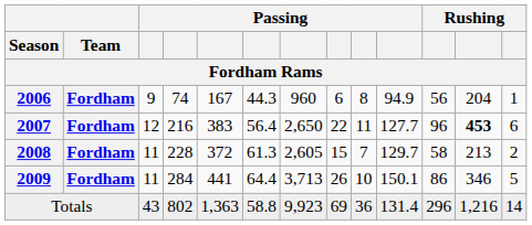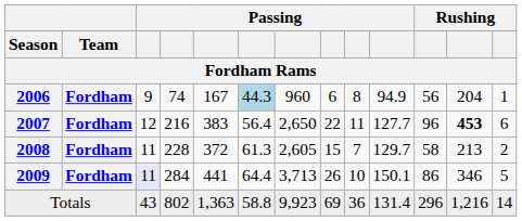2006 | column 6: no background -> lightblue background
2009 | column 3: no background -> lavender background
